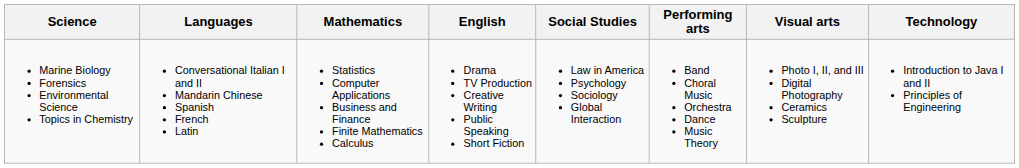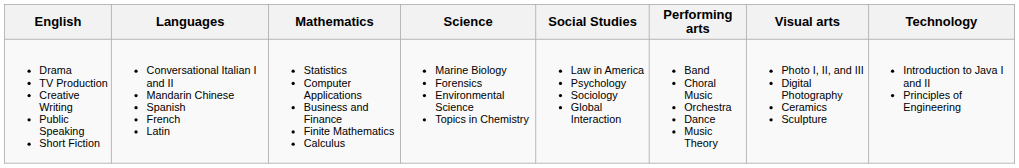columns swapped: English <-> Science
